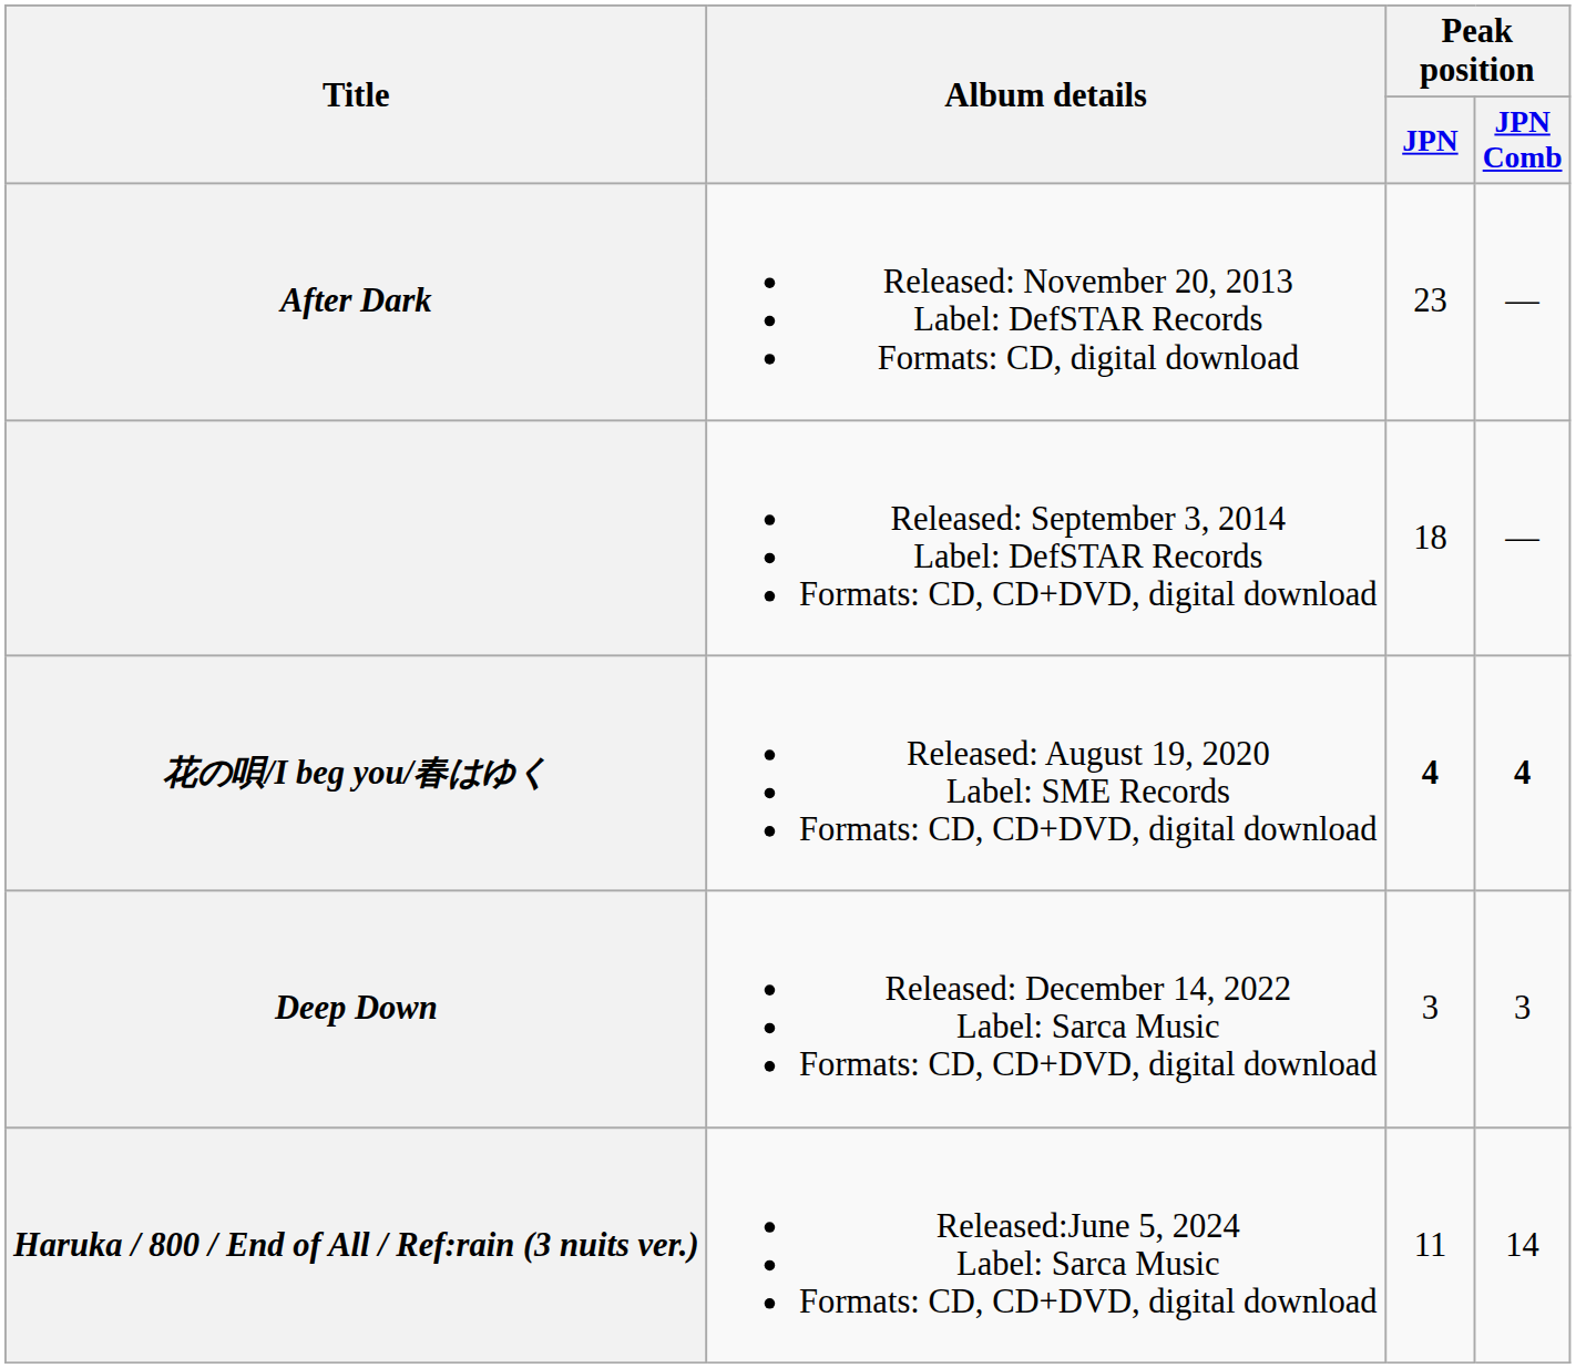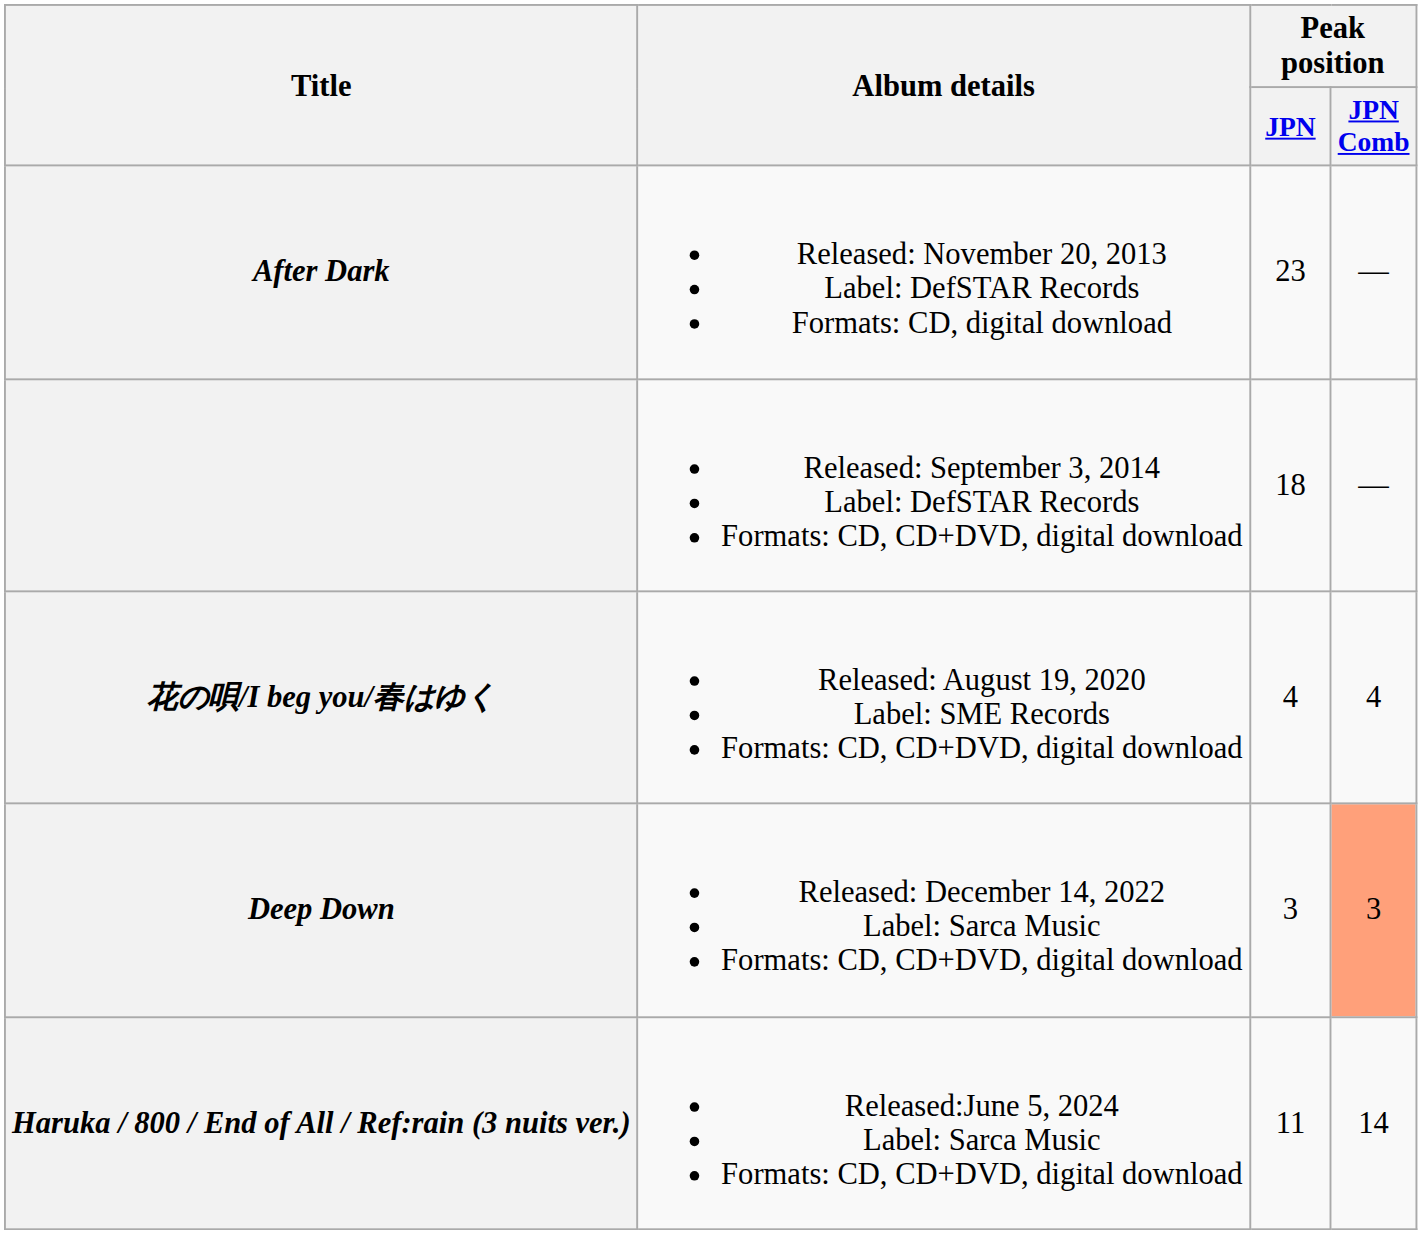花の唄/I beg you/春はゆく | Peak position / JPN: bold -> normal
花の唄/I beg you/春はゆく | Peak position / JPN Comb: bold -> normal
Deep Down | Peak position / JPN Comb: no background -> lightsalmon background
